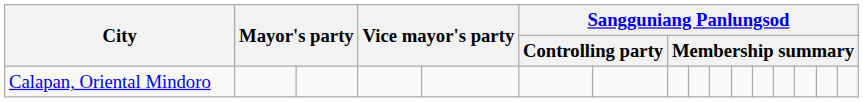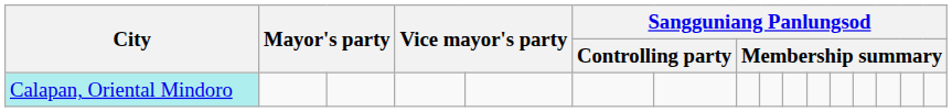Calapan, Oriental Mindoro | City: no background -> paleturquoise background
